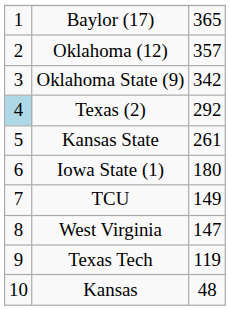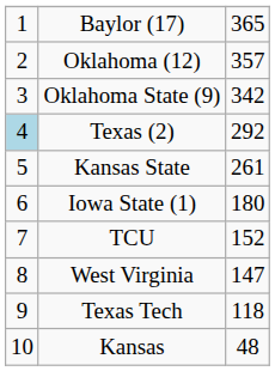TCU | column 3: 149 -> 152
Texas Tech | column 3: 119 -> 118
